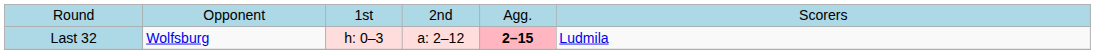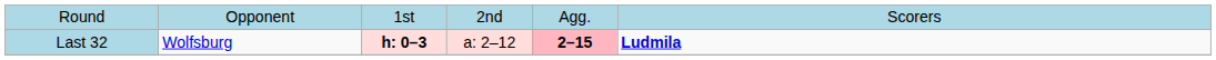Last 32 | column 3: normal -> bold
Last 32 | column 6: normal -> bold
